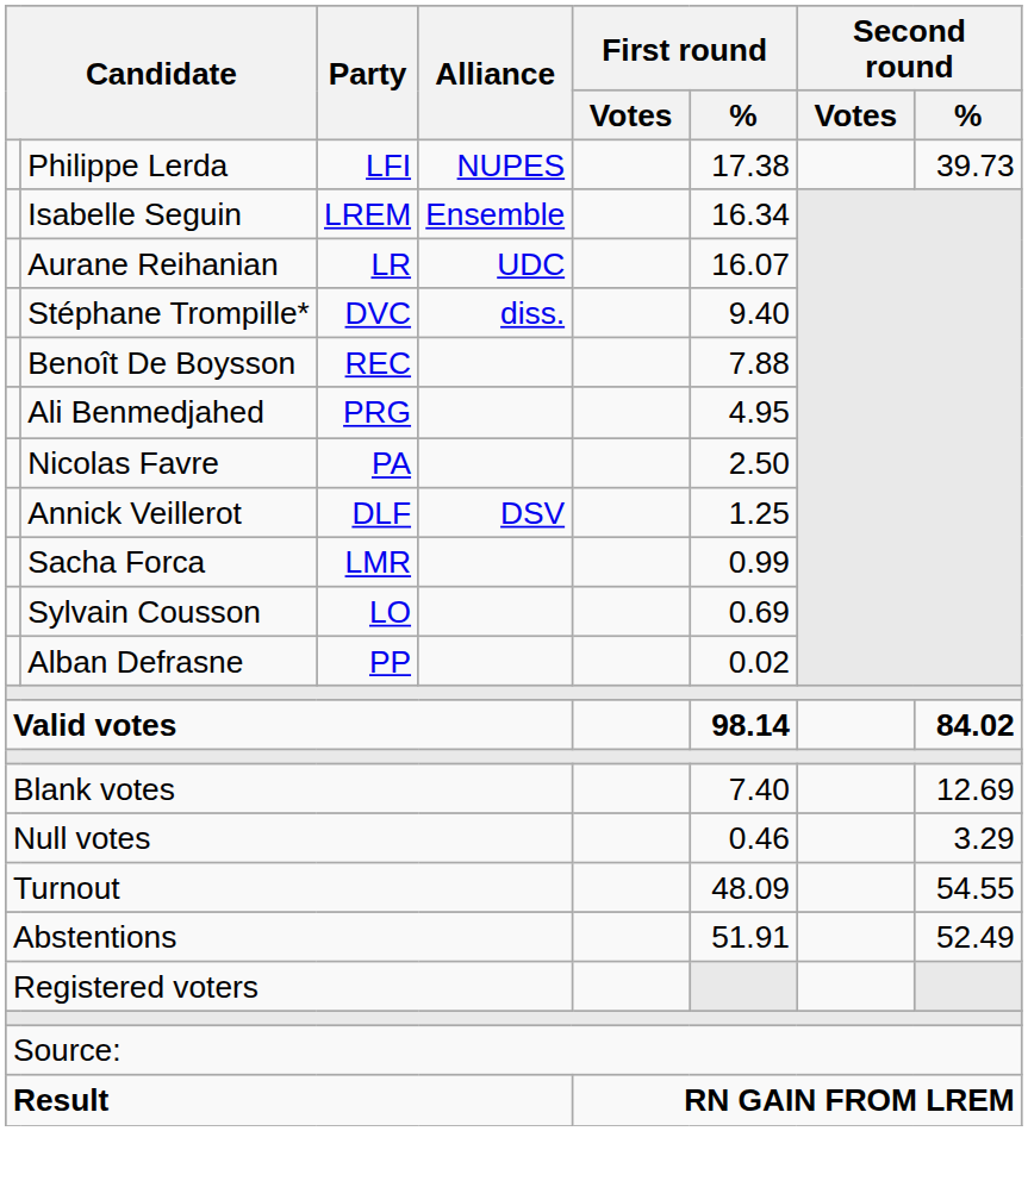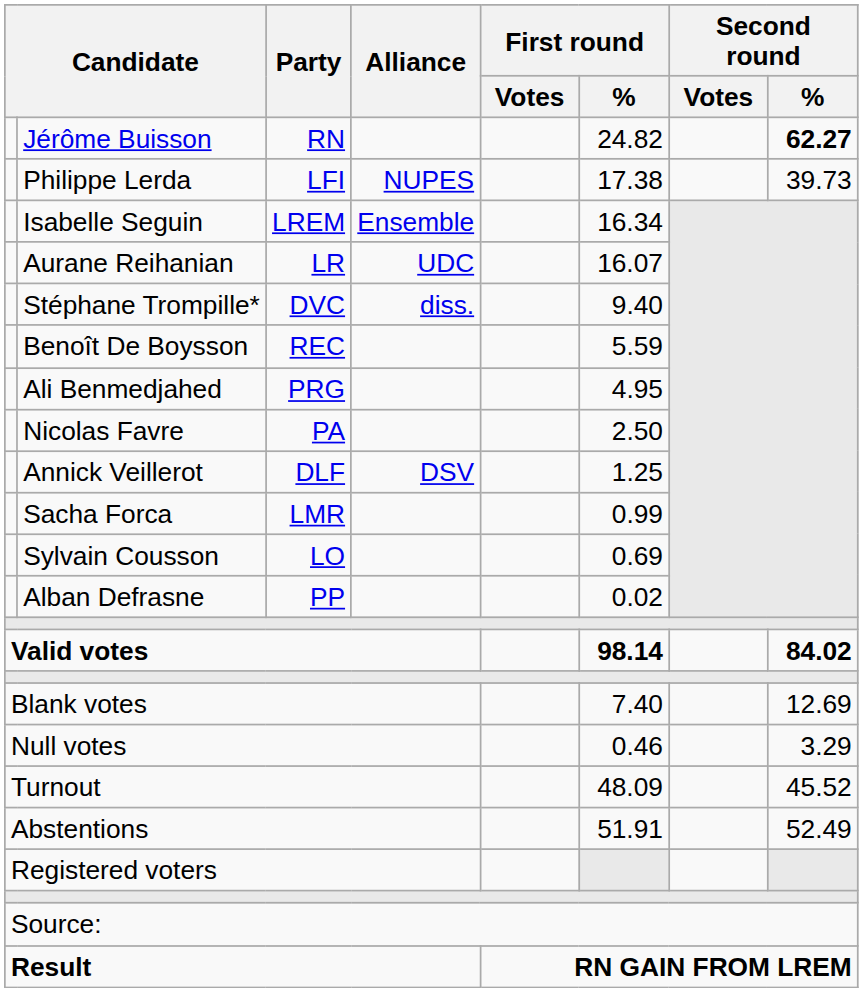+ row: Jérôme Buisson | RN | 24.82 | 62.27
Benoît De Boysson | First round / %: 7.88 -> 5.59
Turnout | Second round / %: 54.55 -> 45.52
